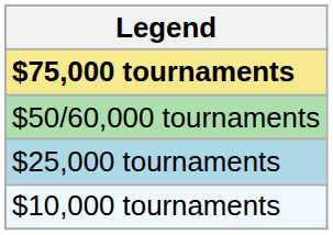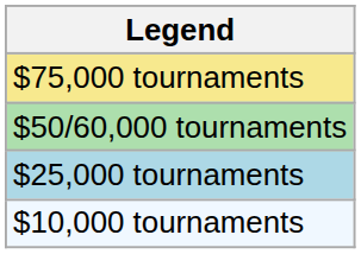row 2 | column 1: bold -> normal
